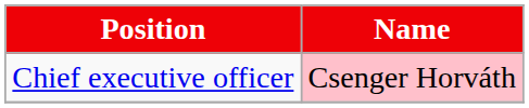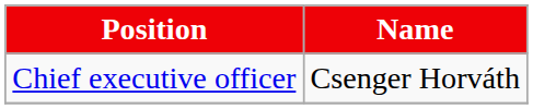Chief executive officer | Name: pink background -> no background
